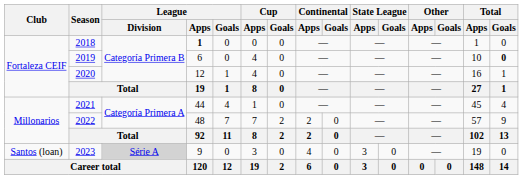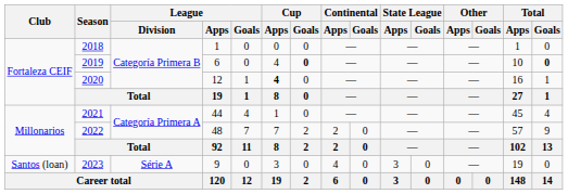2018 | League / Apps: bold -> normal
2019 | Cup / Goals: normal -> bold
2020 | Cup / Apps: normal -> bold
2023 | League / Division: lightgrey background -> no background
